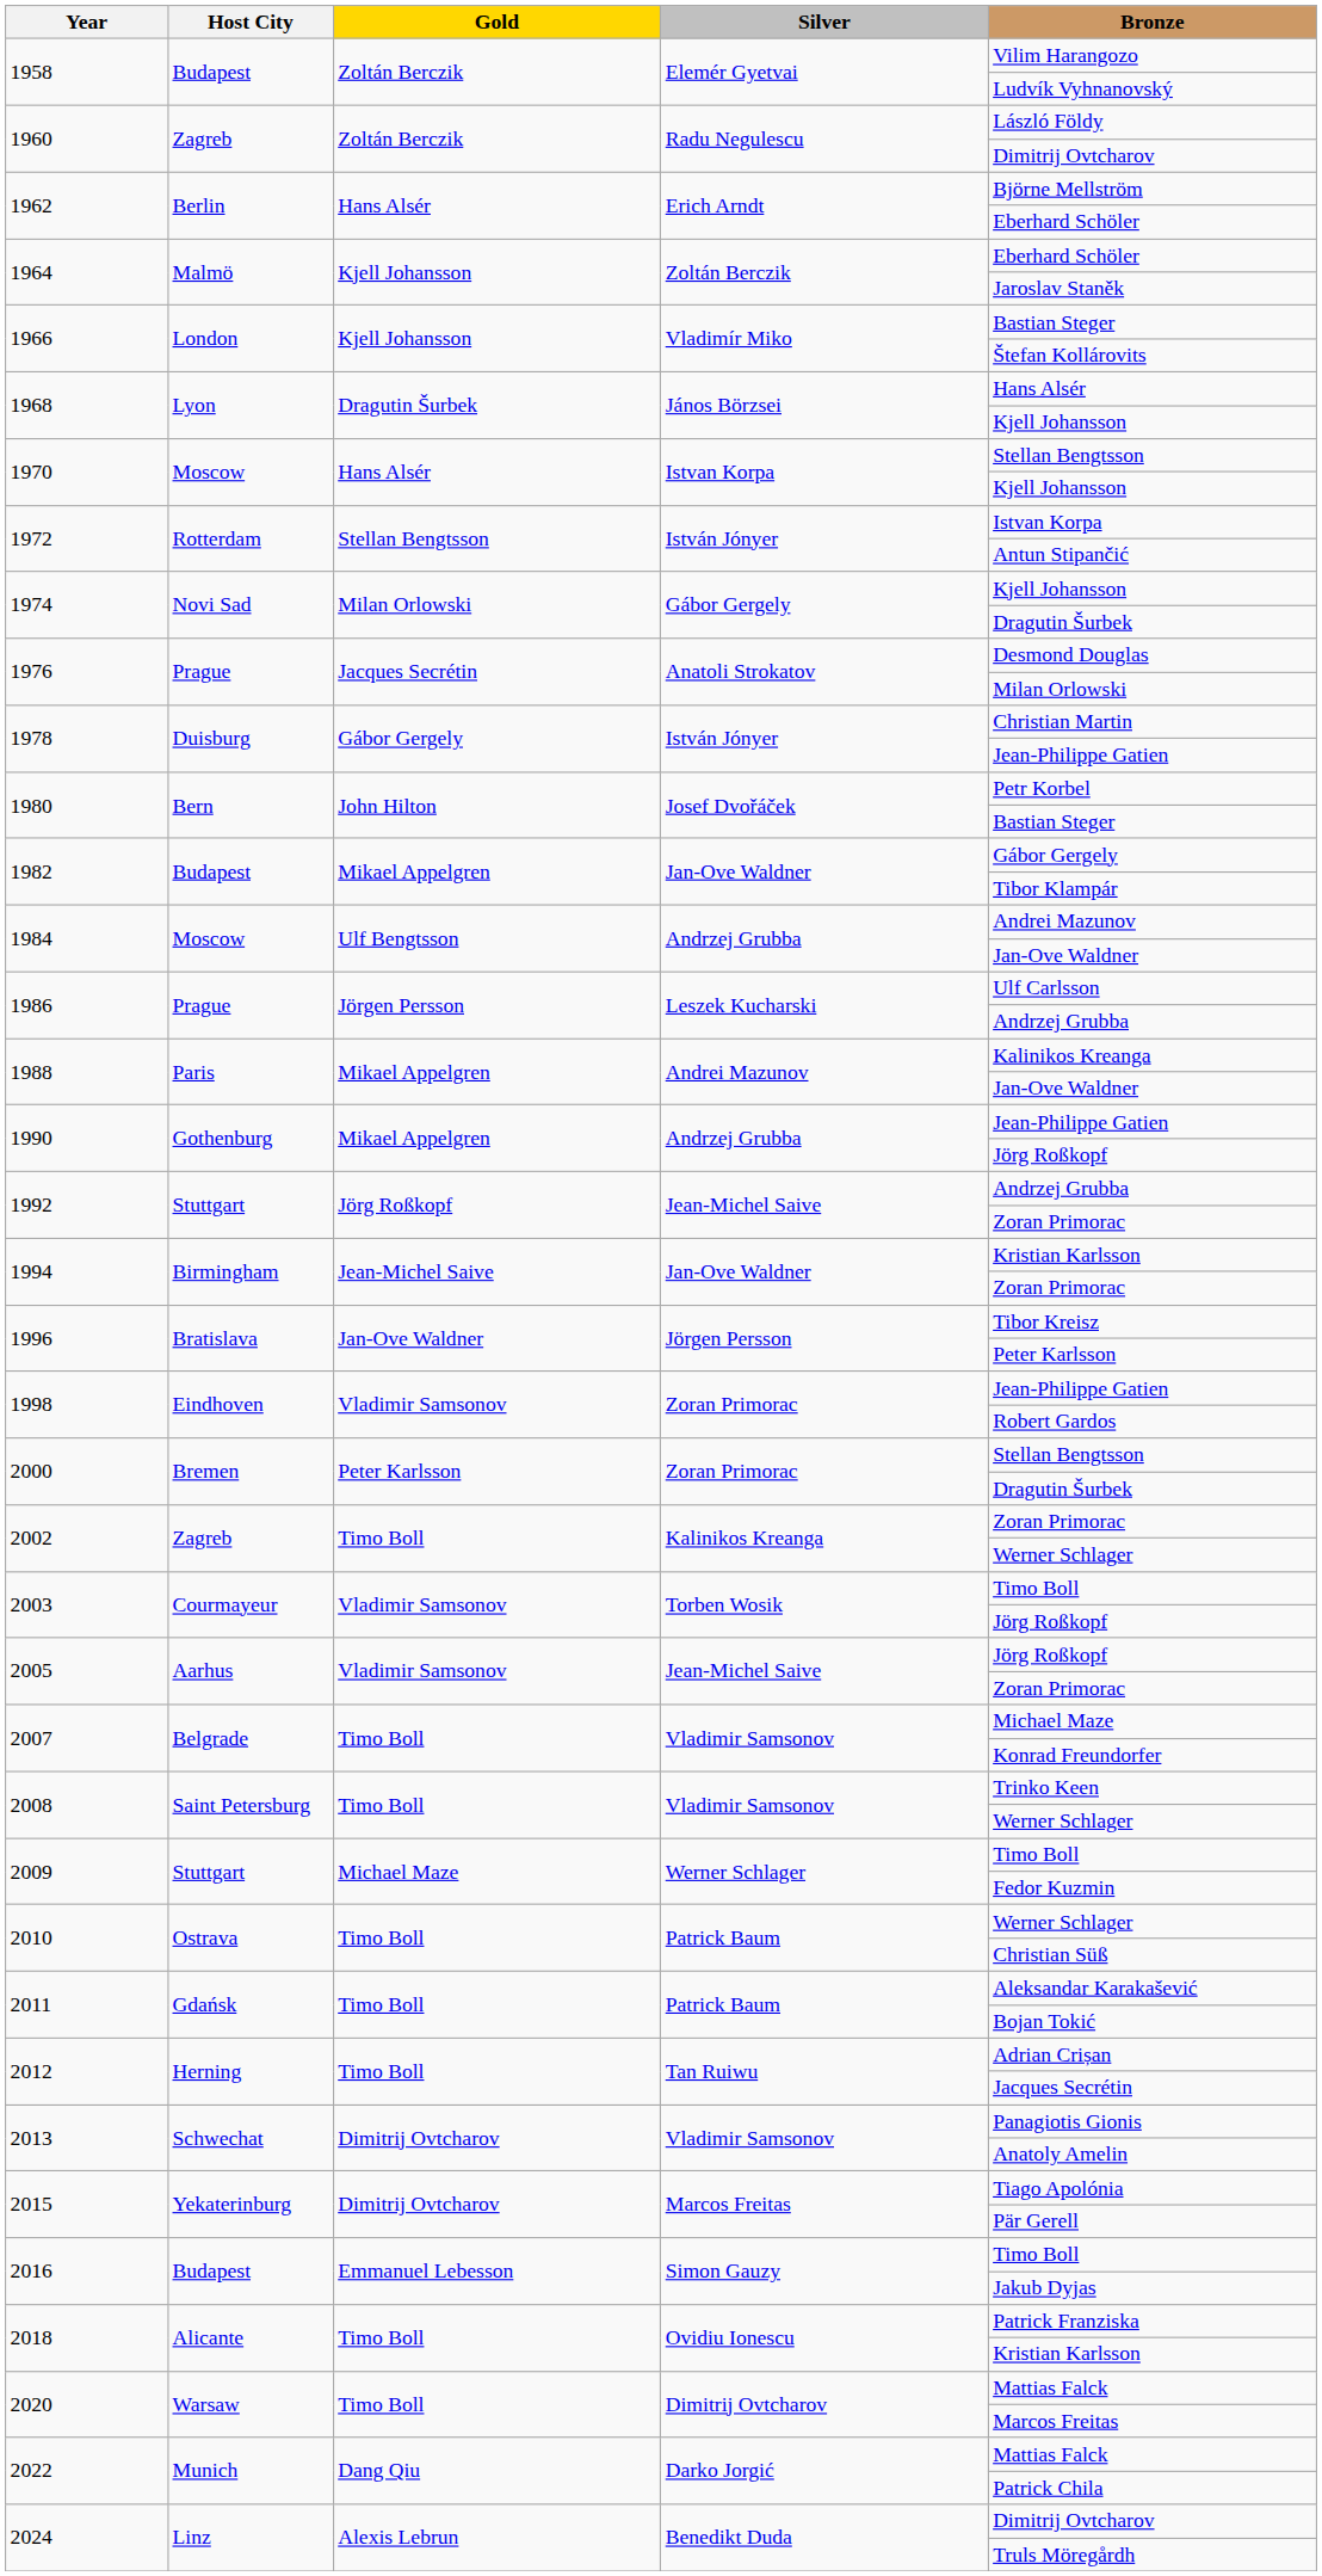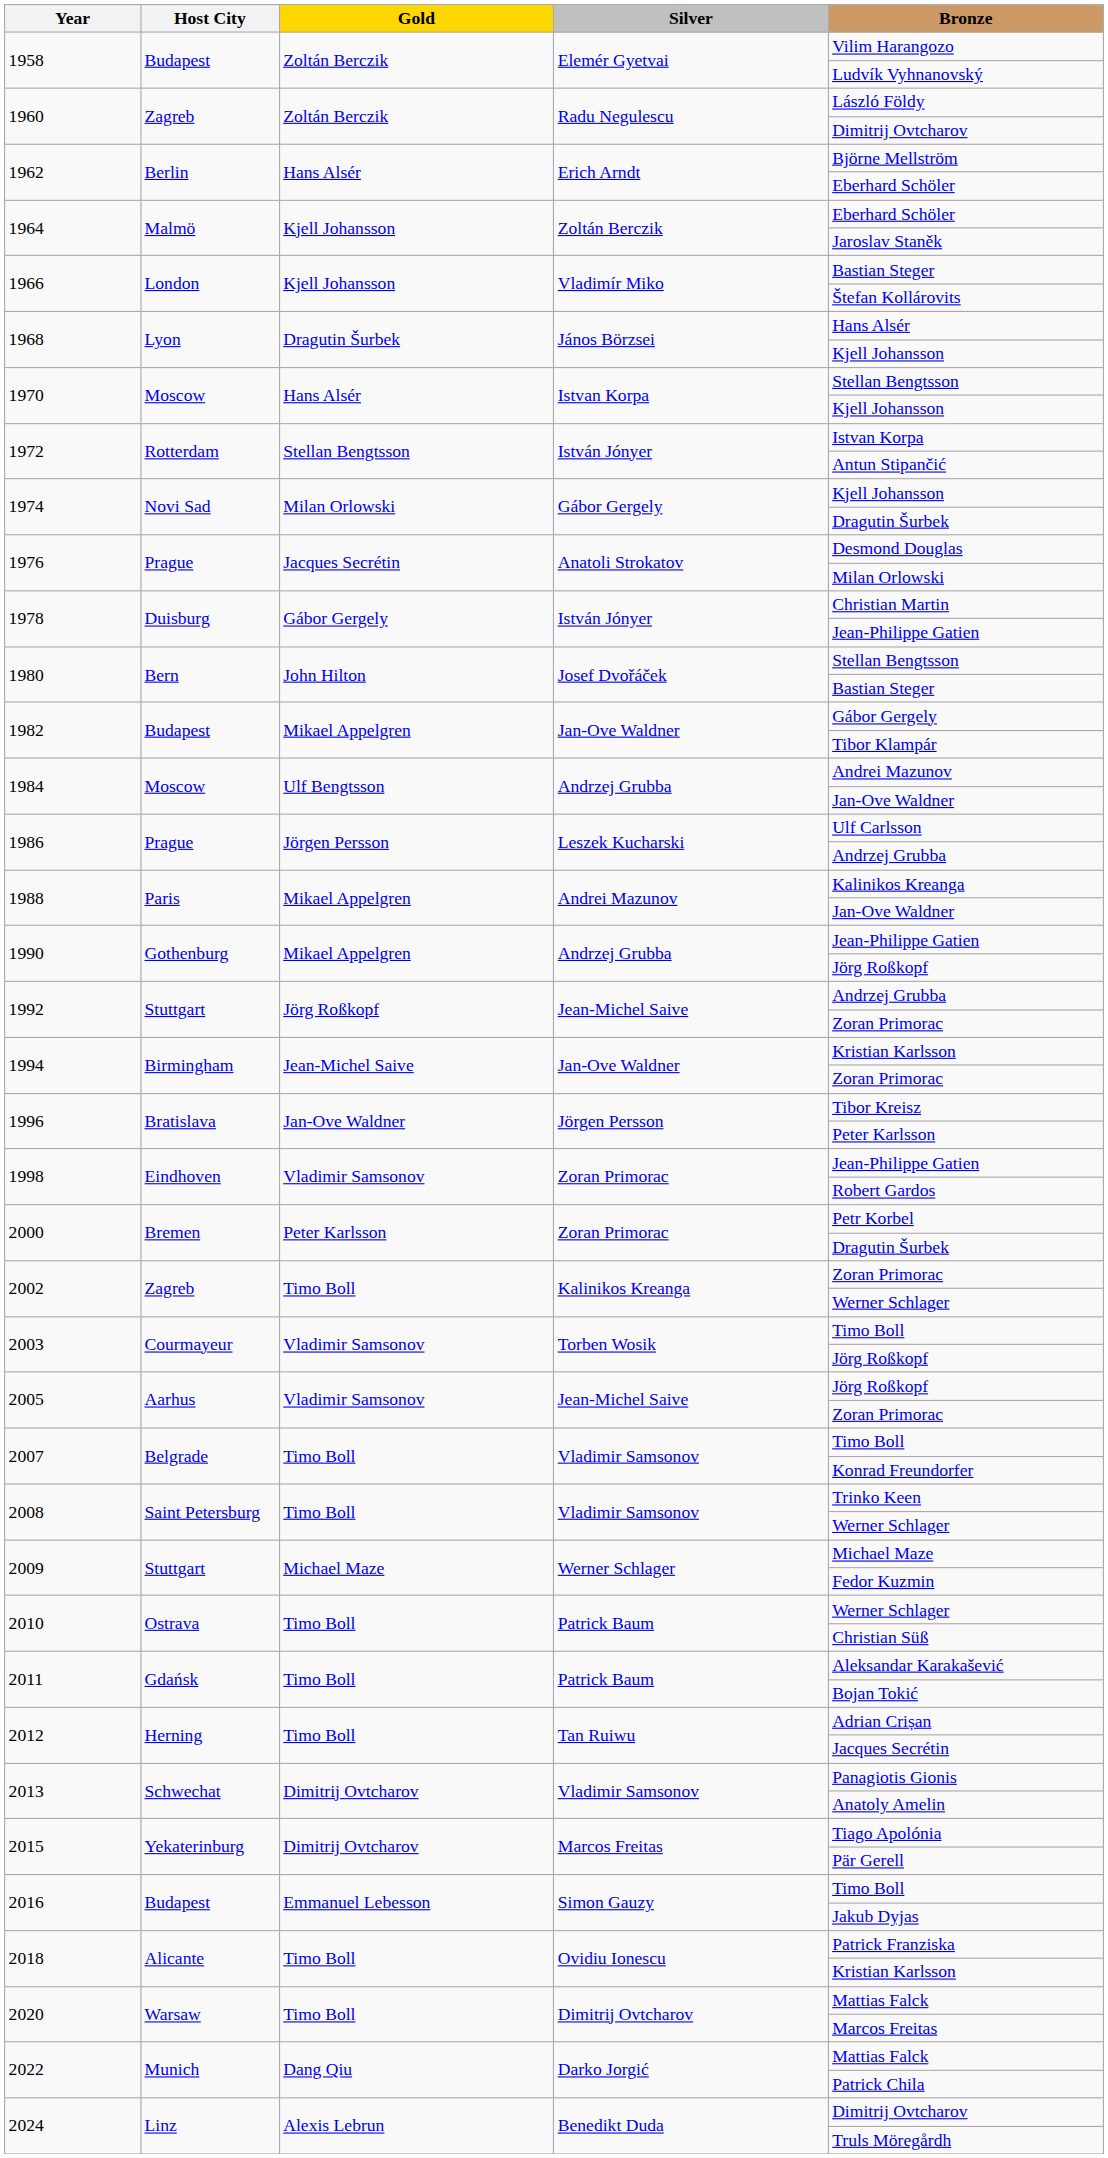row 24 | Bronze: Petr Korbel -> Stellan Bengtsson
row 44 | Bronze: Stellan Bengtsson -> Petr Korbel
row 52 | Bronze: Michael Maze -> Timo Boll
row 56 | Bronze: Timo Boll -> Michael Maze
